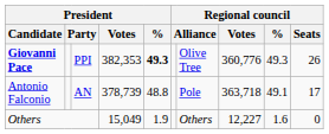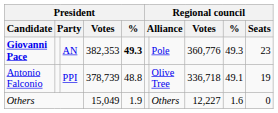Giovanni Pace | column 3: PPI -> AN
Giovanni Pace | column 7: Olive Tree -> Pole
Giovanni Pace | Regional council / Seats: 26 -> 23
Antonio Falconio | column 3: AN -> PPI
Antonio Falconio | column 7: Pole -> Olive Tree
Antonio Falconio | Regional council / Votes: 363,718 -> 336,718
Antonio Falconio | Regional council / Seats: 17 -> 19
